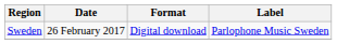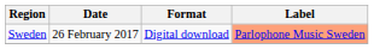Sweden | Label: no background -> lightsalmon background
